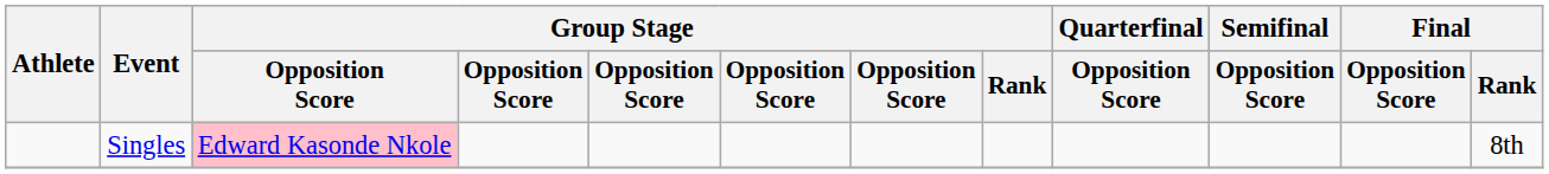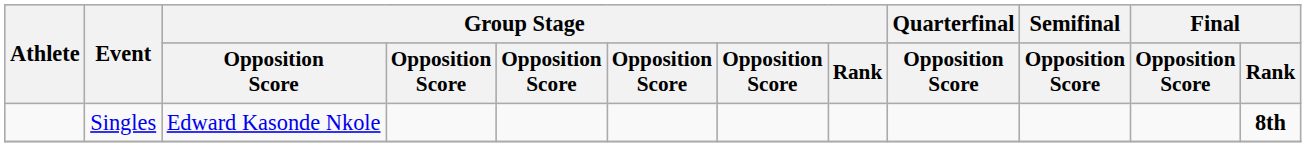Singles | column 3: pink background -> no background
Singles | Final / Rank: normal -> bold
